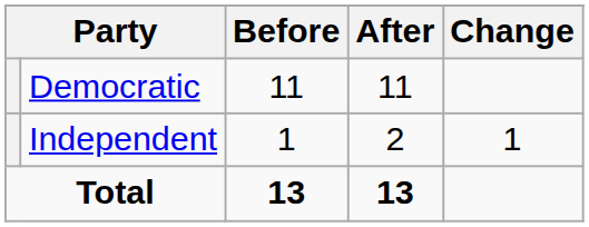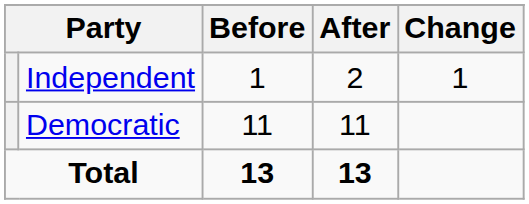rows swapped: Democratic <-> Independent
